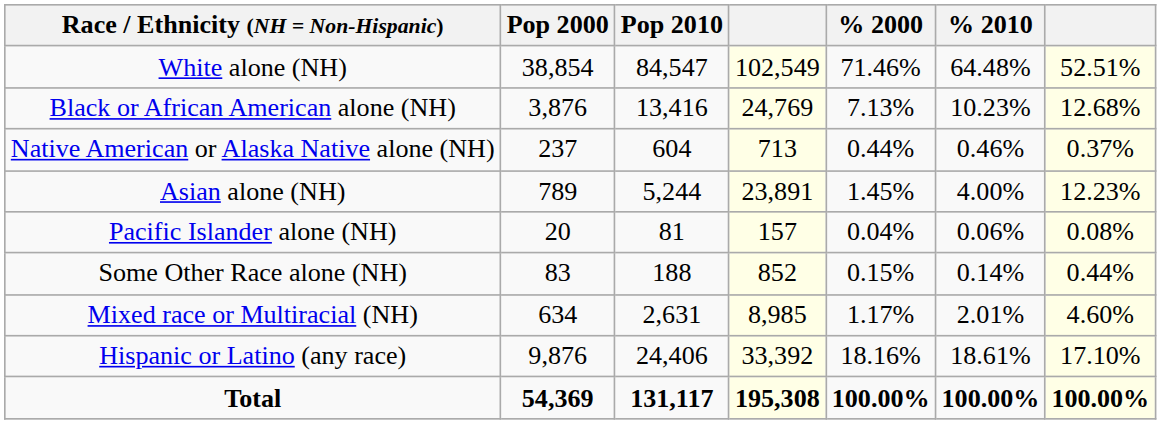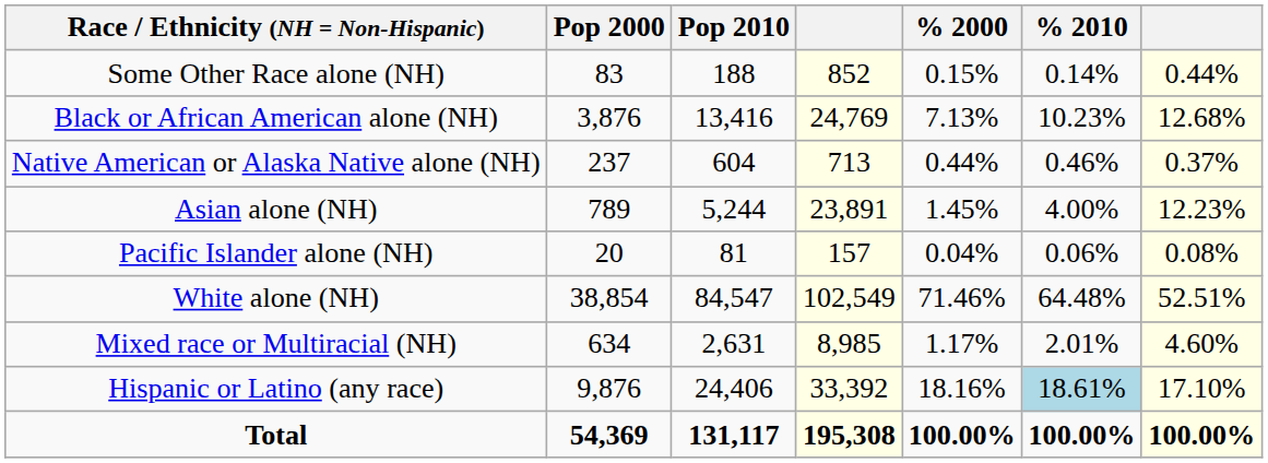rows swapped: White alone (NH) <-> Some Other Race alone (NH)
Hispanic or Latino (any race) | % 2010: no background -> lightblue background
